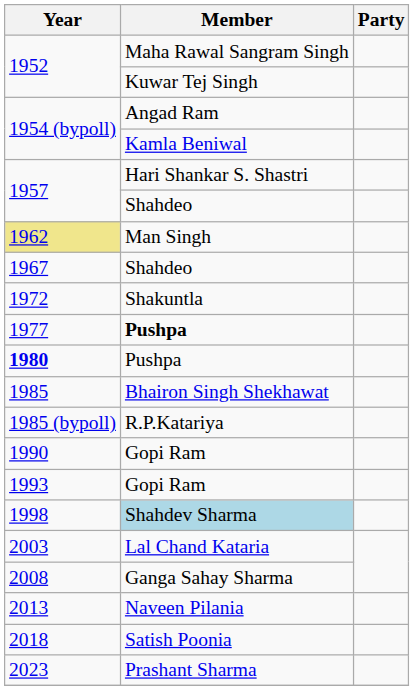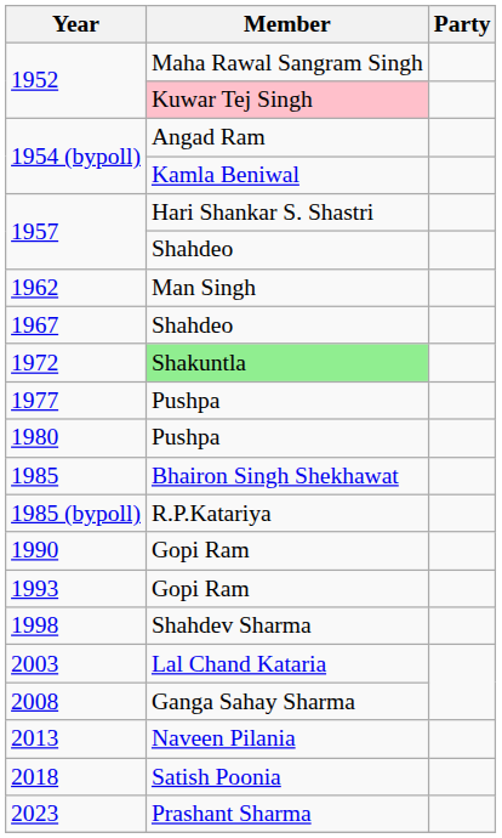1952 / Kuwar Tej Singh | Member: no background -> pink background
1962 | Year: khaki background -> no background
1972 | Member: no background -> lightgreen background
1977 | Member: bold -> normal
1980 | Year: bold -> normal
1998 | Member: lightblue background -> no background
